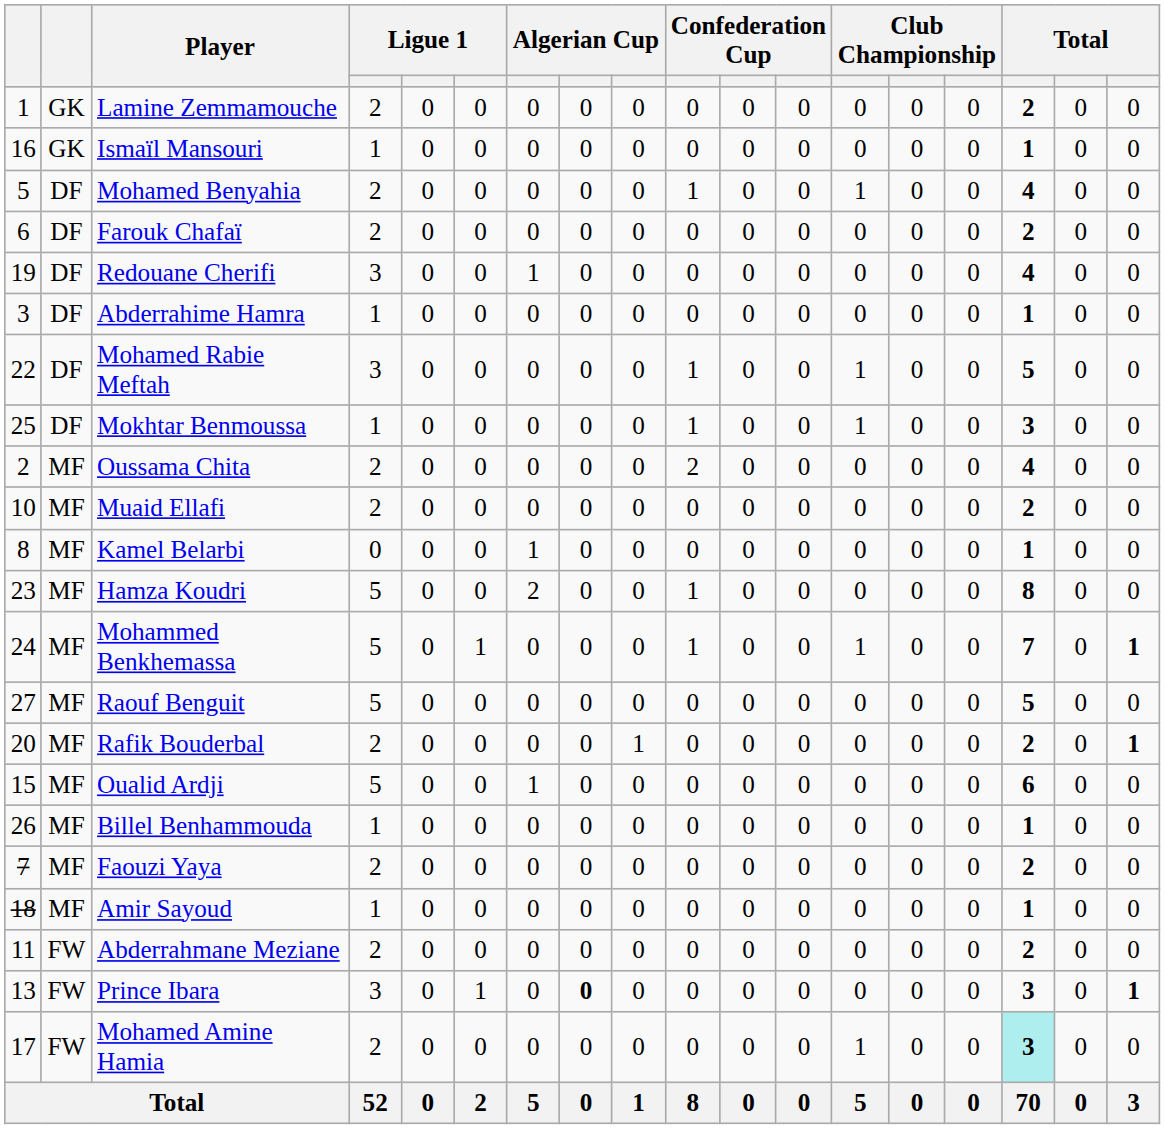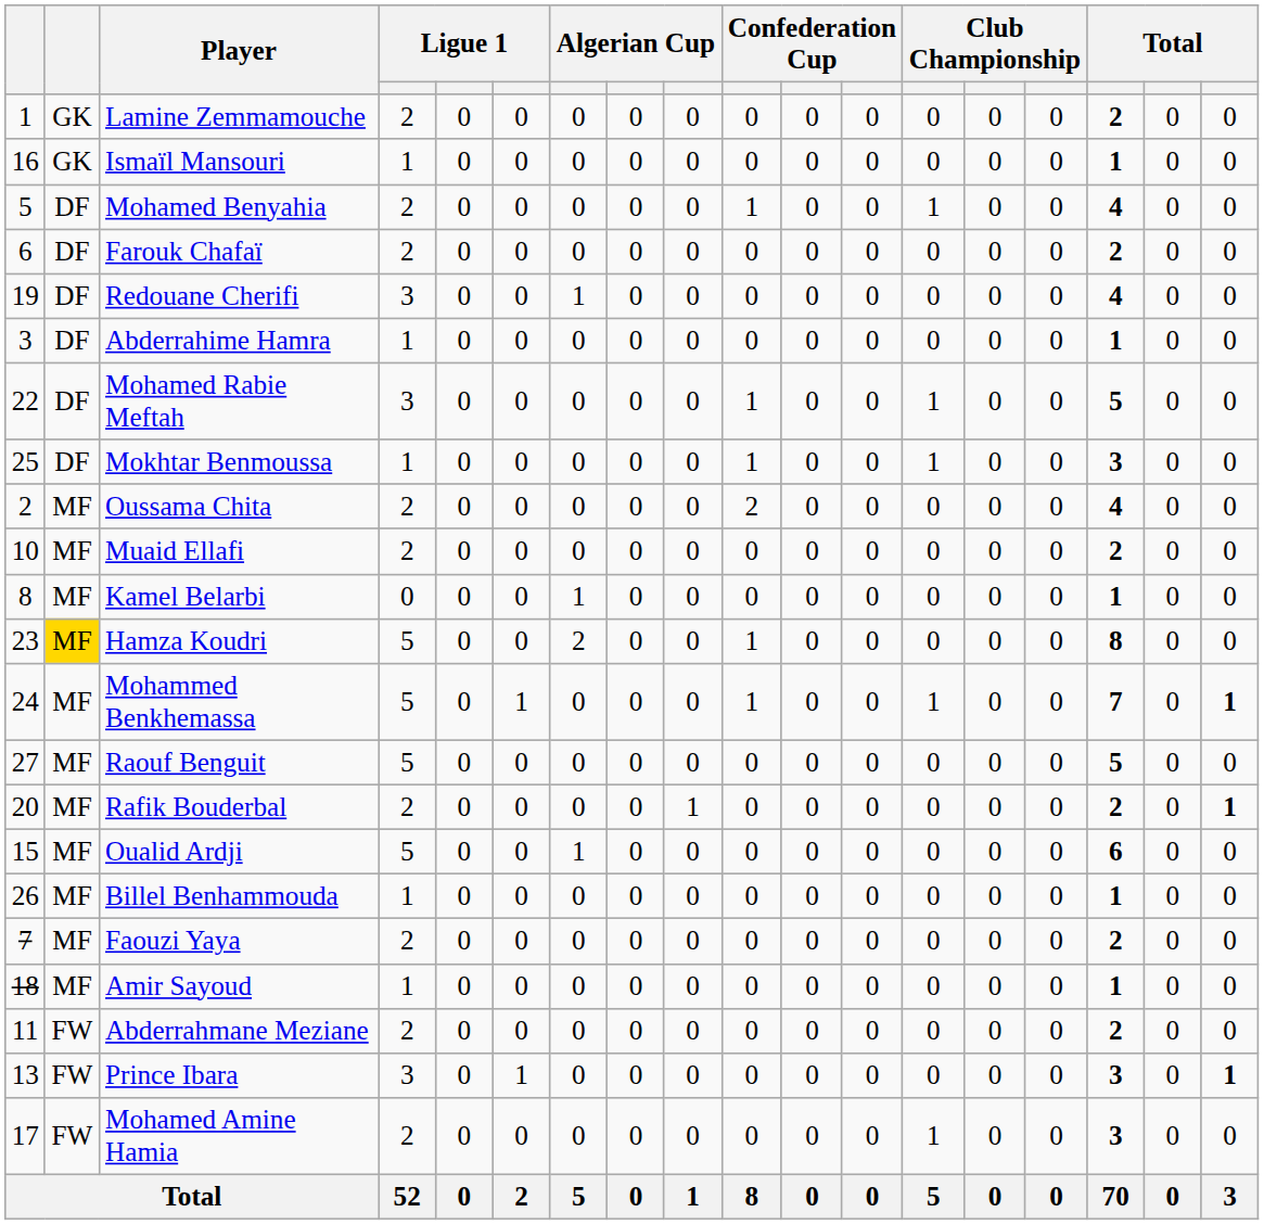Hamza Koudri | column 2: no background -> gold background
Prince Ibara | column 8: bold -> normal
Mohamed Amine Hamia | column 16: paleturquoise background -> no background
